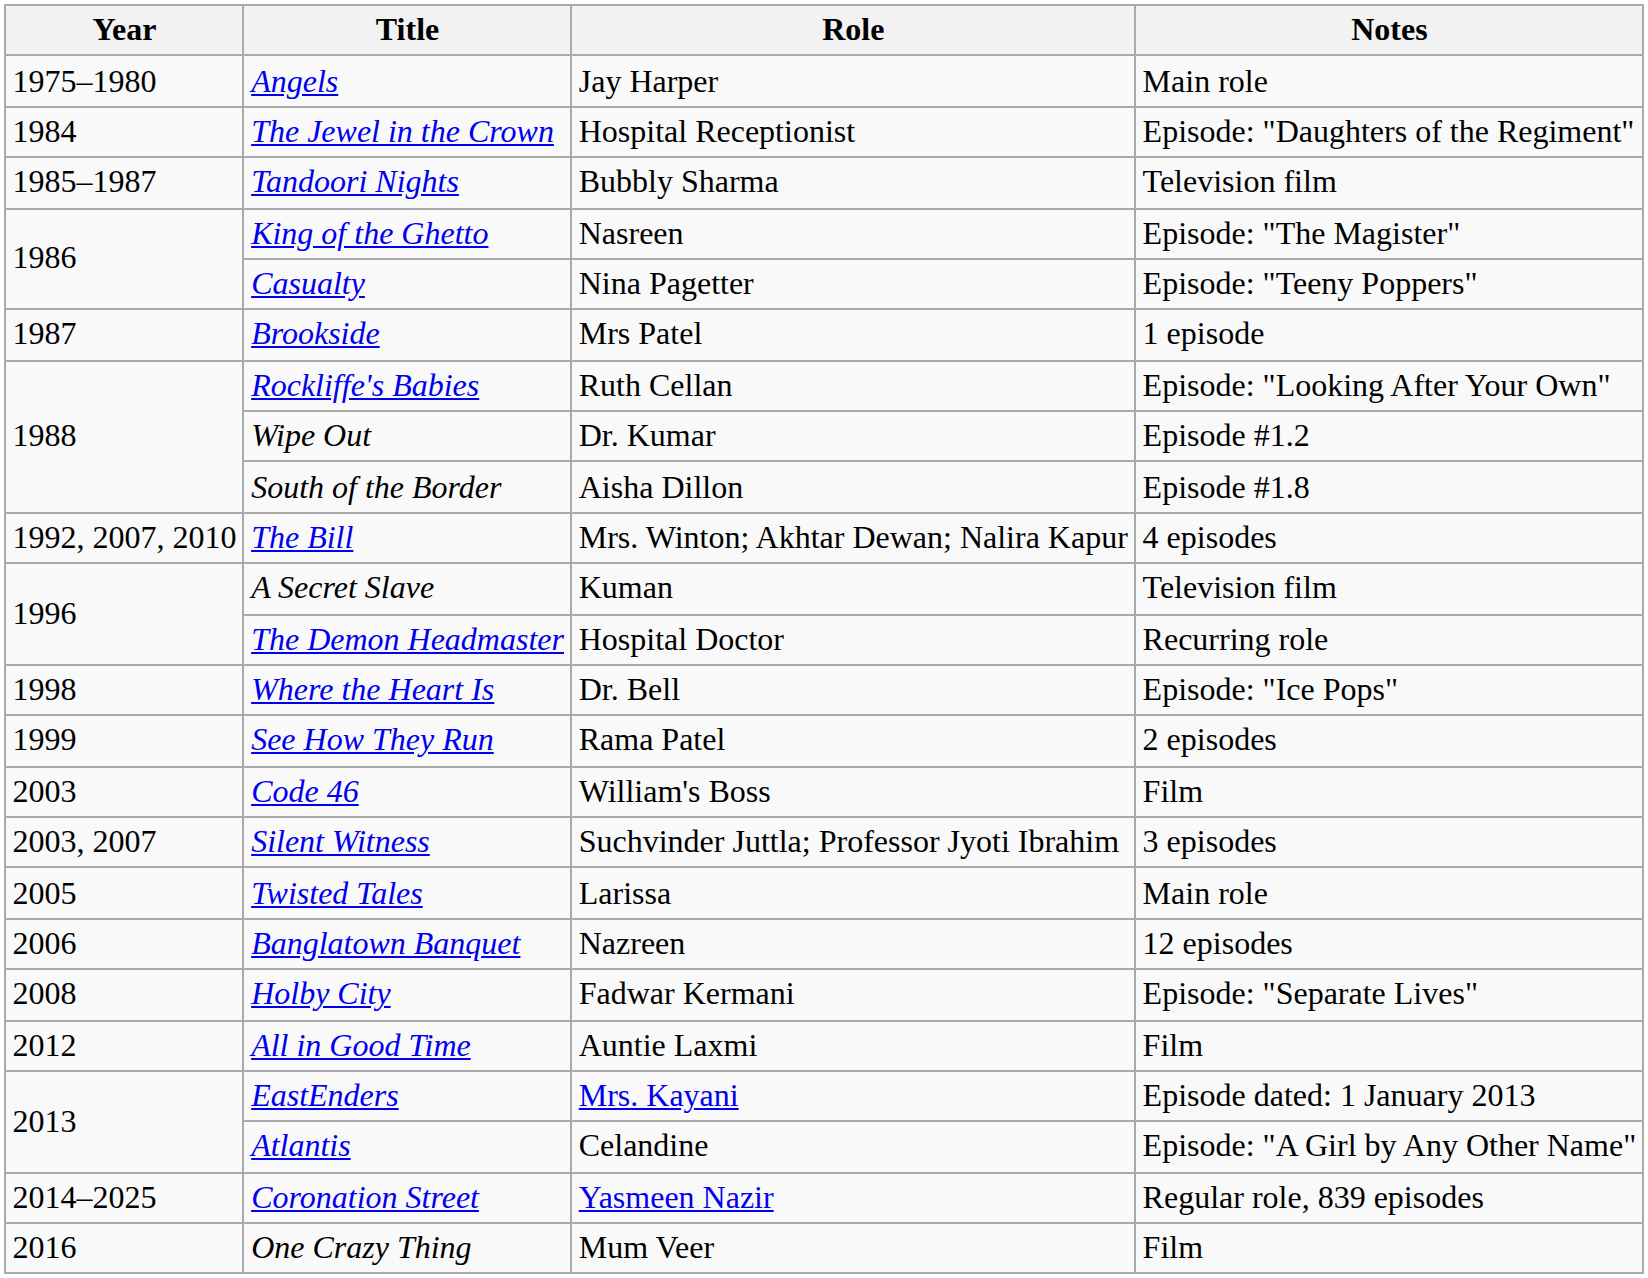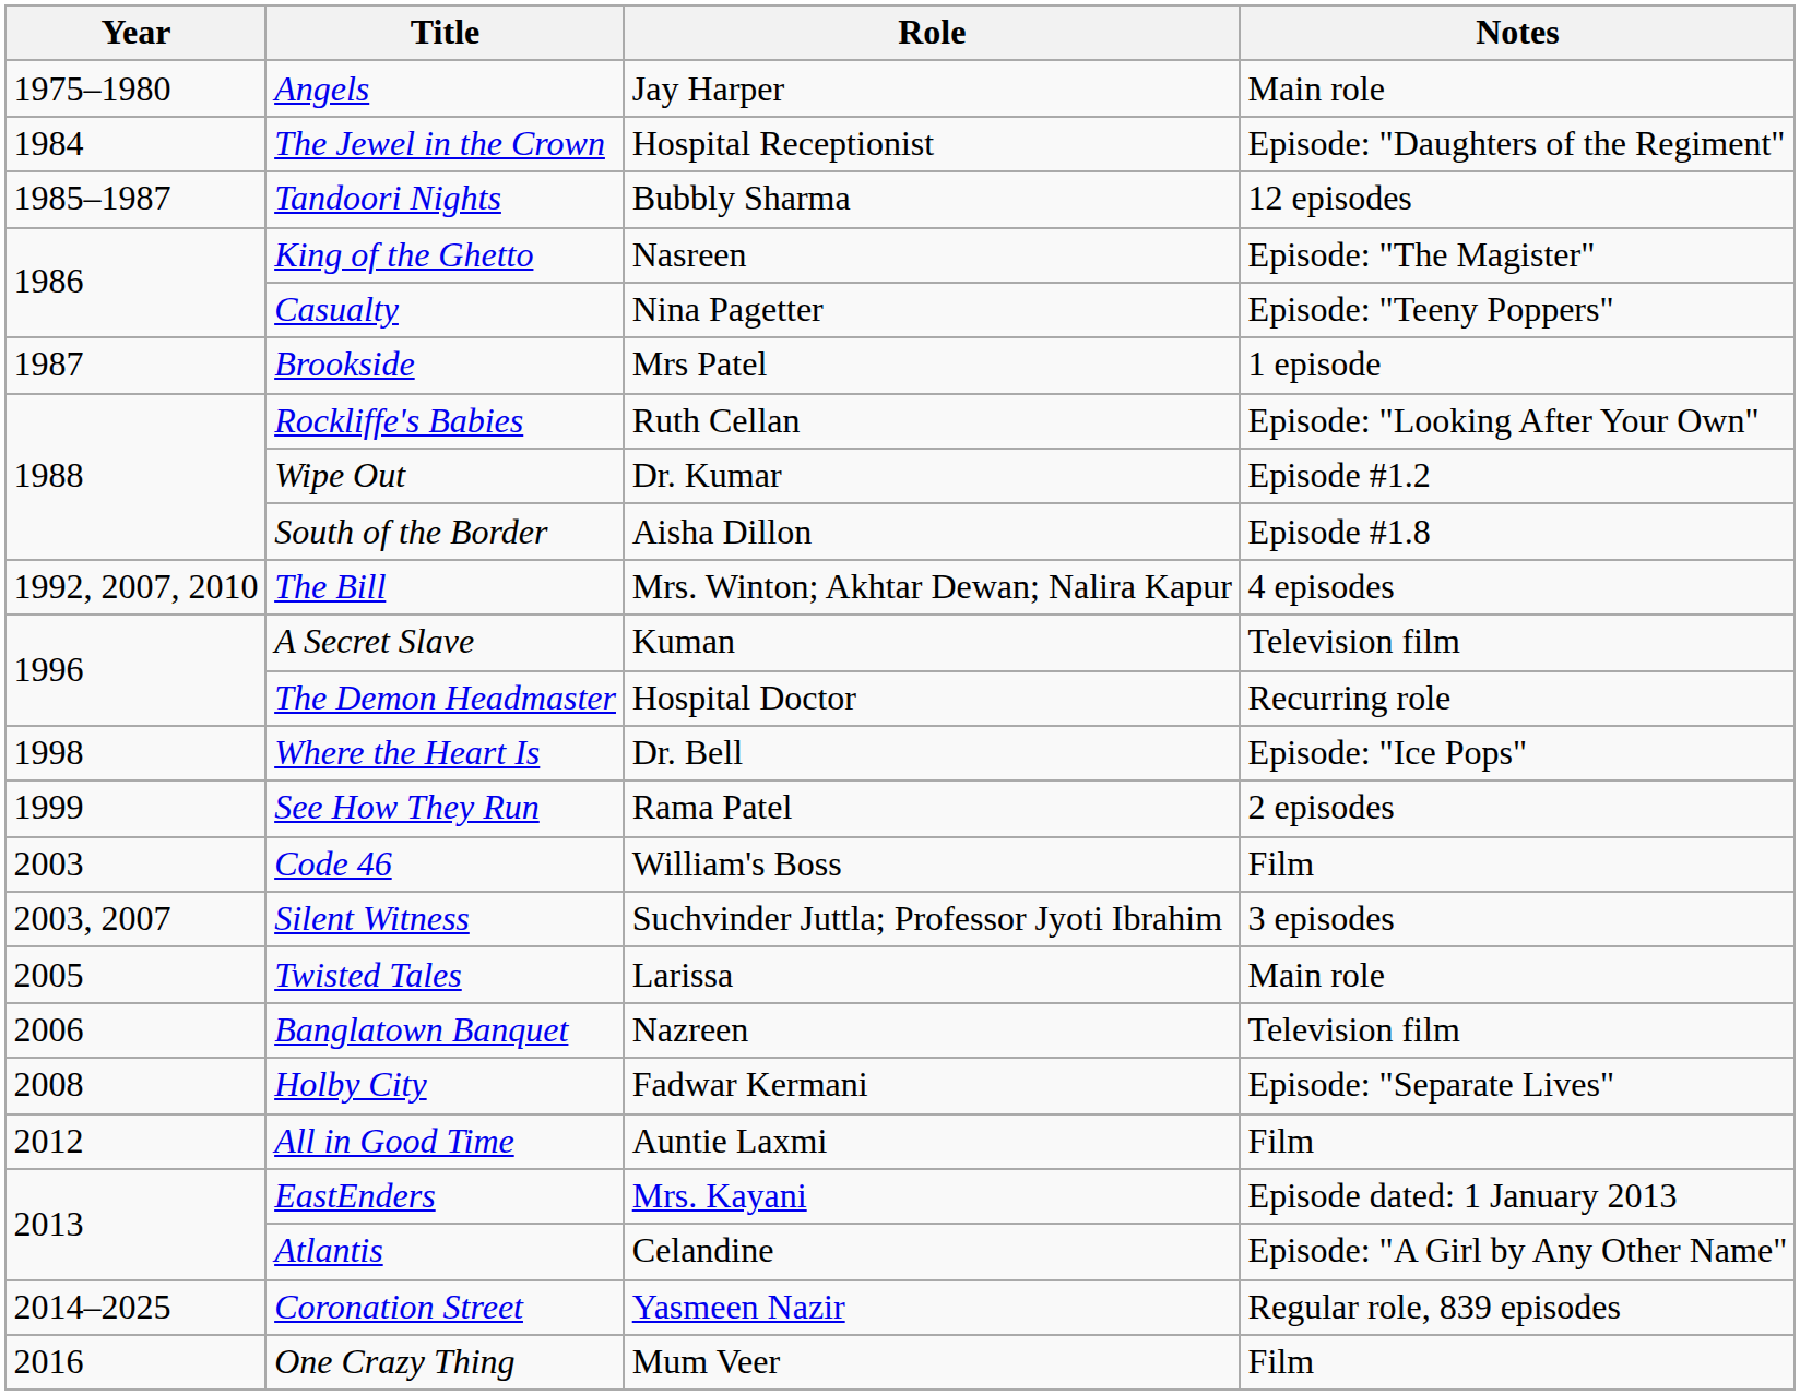Tandoori Nights | Notes: Television film -> 12 episodes
Banglatown Banquet | Notes: 12 episodes -> Television film
